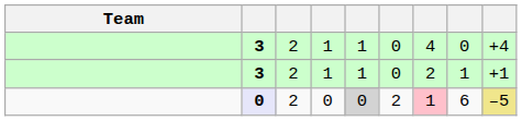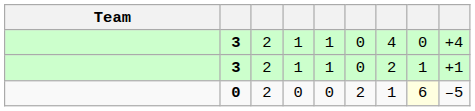row 4 | column 2: lavender background -> no background
row 4 | column 5: lightgrey background -> no background
row 4 | column 7: pink background -> no background
row 4 | column 8: no background -> lightyellow background
row 4 | column 9: khaki background -> no background
